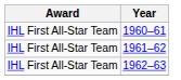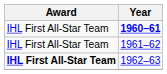row 2 | Year: normal -> bold
row 4 | Award: normal -> bold
